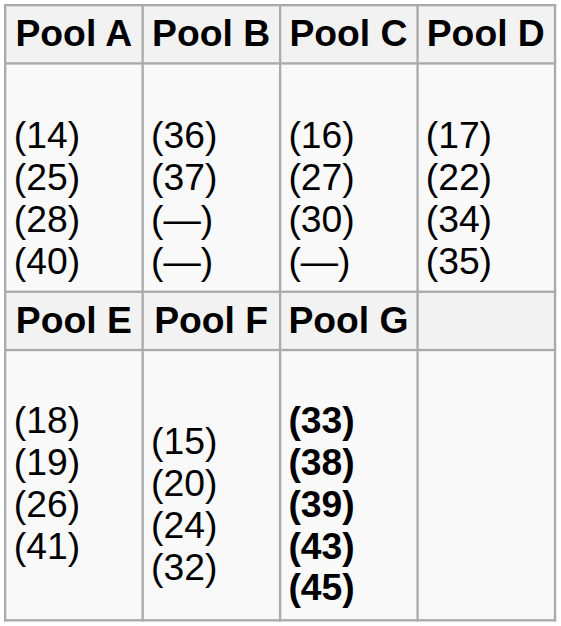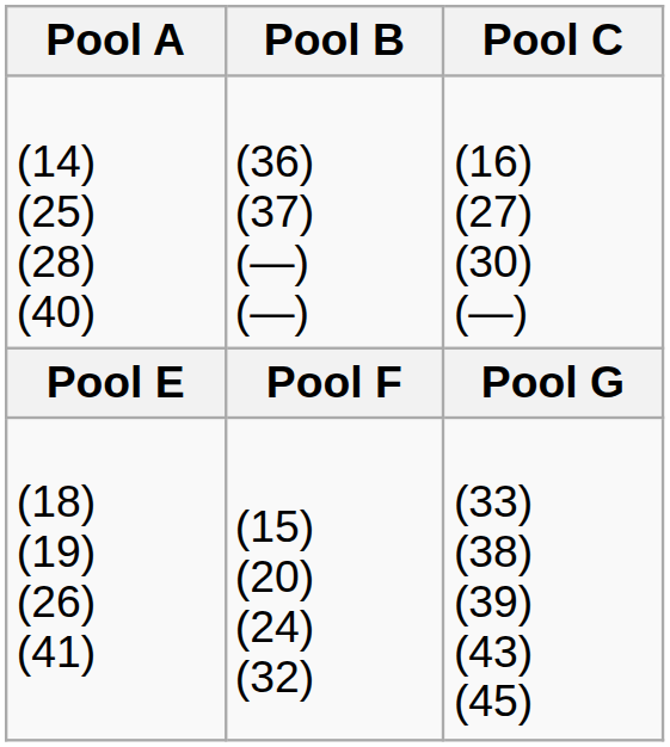- column: Pool D | (17) (22) (34) (35)
(18) (19) (26) (41) | Pool C: bold -> normal
